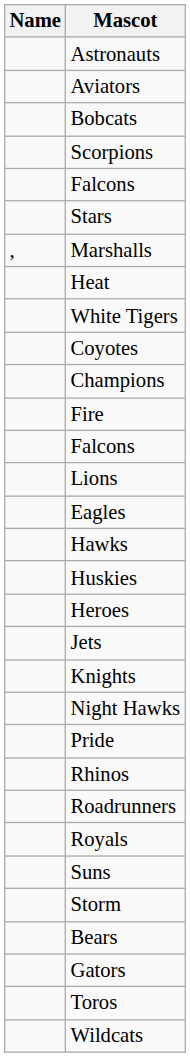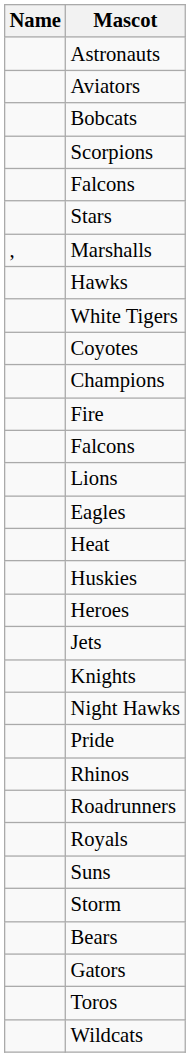row 9 | Mascot: Heat -> Hawks
row 17 | Mascot: Hawks -> Heat
